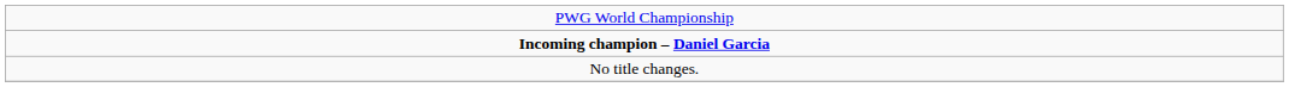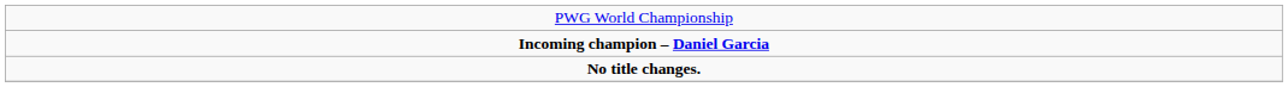No title changes. | column 1: normal -> bold
